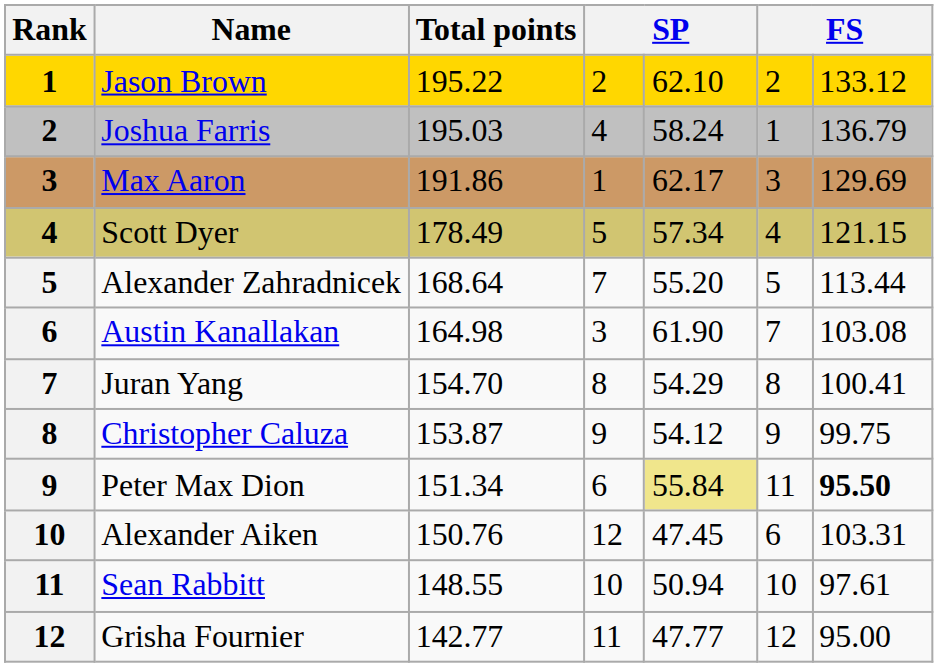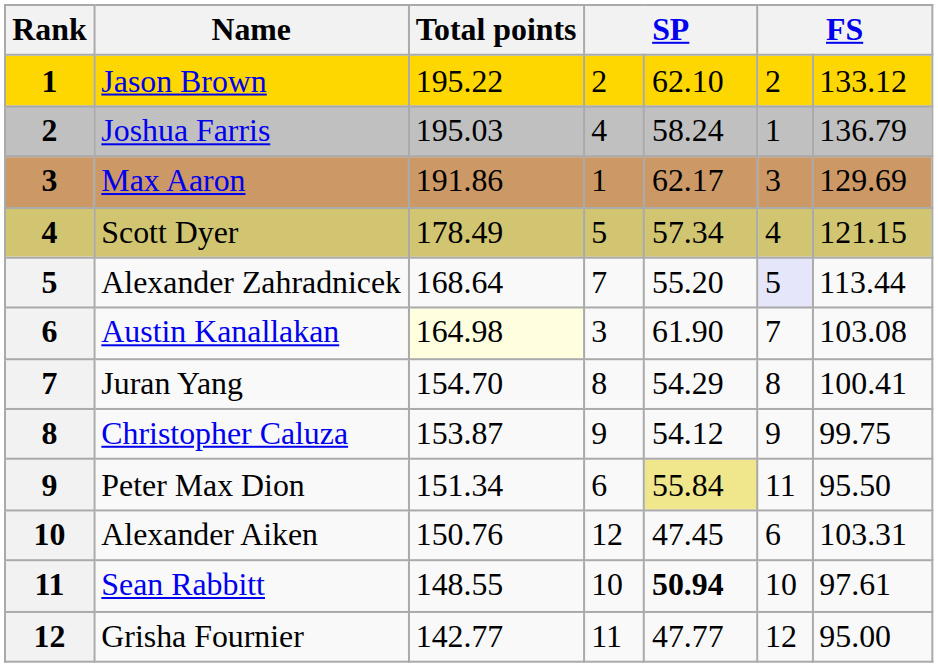Alexander Zahradnicek | column 6: no background -> lavender background
Austin Kanallakan | Total points: no background -> lightyellow background
Peter Max Dion | column 7: bold -> normal
Sean Rabbitt | column 5: normal -> bold
